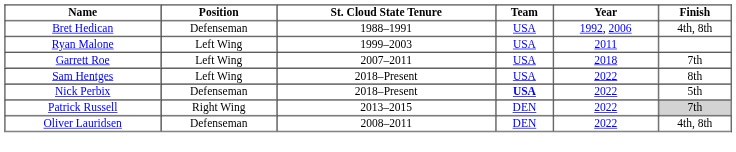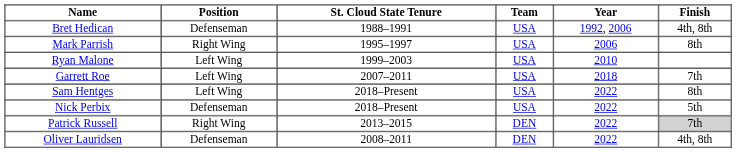+ row: Mark Parrish | Right Wing | 1995–1997 | USA | 2006 | 8th
Ryan Malone | Year: 2011 -> 2010
Nick Perbix | Team: bold -> normal
